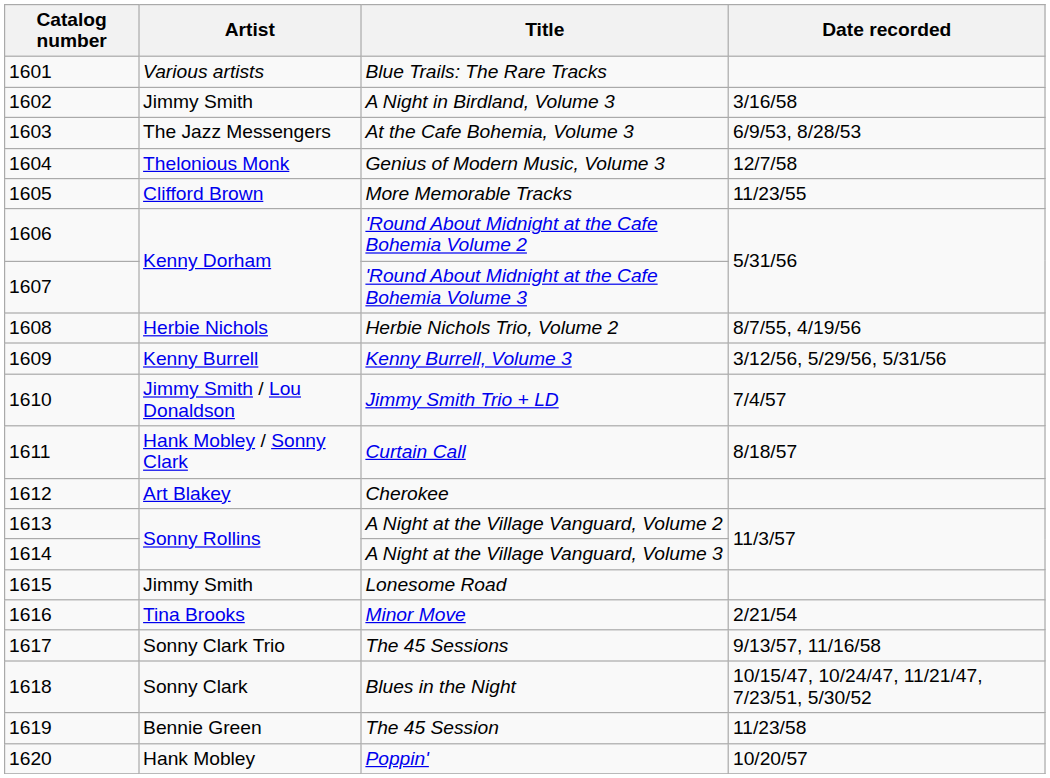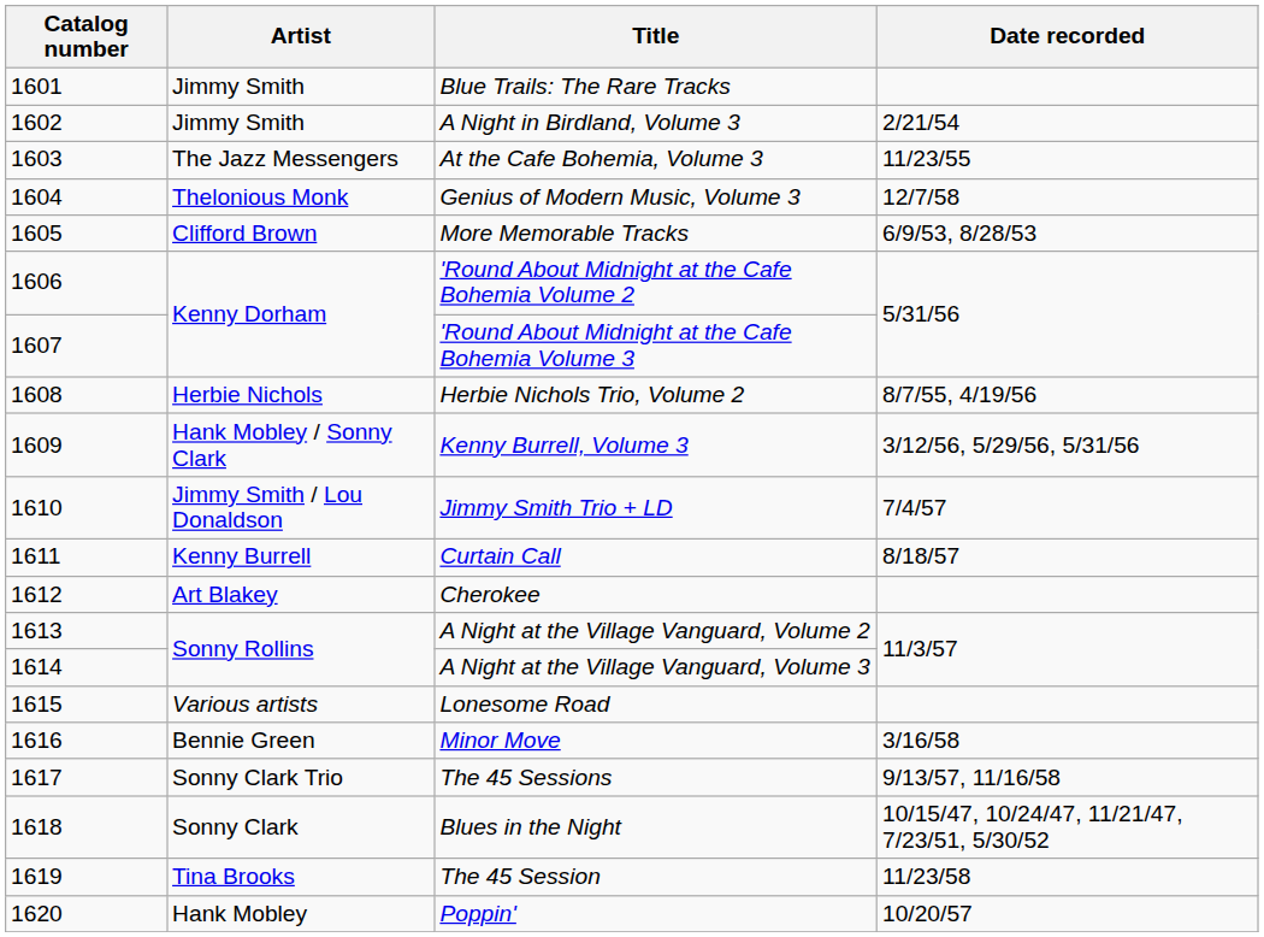Blue Trails: The Rare Tracks | Artist: Various artists -> Jimmy Smith
A Night in Birdland, Volume 3 | Date recorded: 3/16/58 -> 2/21/54
At the Cafe Bohemia, Volume 3 | Date recorded: 6/9/53, 8/28/53 -> 11/23/55
More Memorable Tracks | Date recorded: 11/23/55 -> 6/9/53, 8/28/53
Kenny Burrell, Volume 3 | Artist: Kenny Burrell -> Hank Mobley / Sonny Clark
Curtain Call | Artist: Hank Mobley / Sonny Clark -> Kenny Burrell
Lonesome Road | Artist: Jimmy Smith -> Various artists
Minor Move | Artist: Tina Brooks -> Bennie Green
Minor Move | Date recorded: 2/21/54 -> 3/16/58
The 45 Session | Artist: Bennie Green -> Tina Brooks
